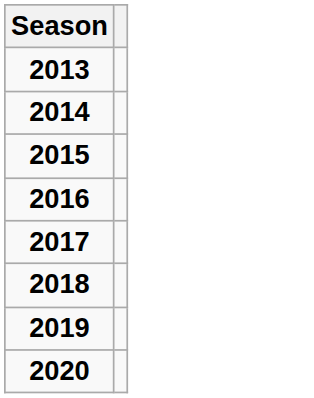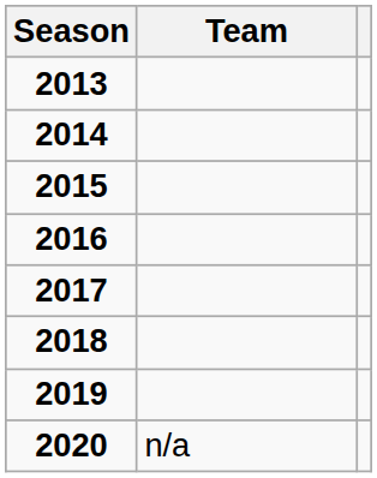+ column: Team | n/a
